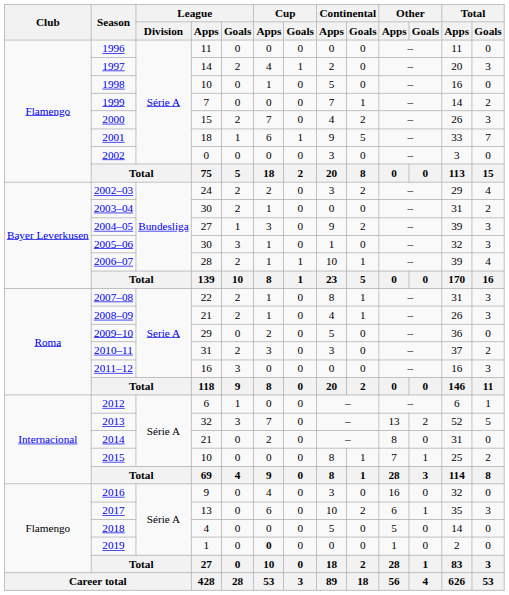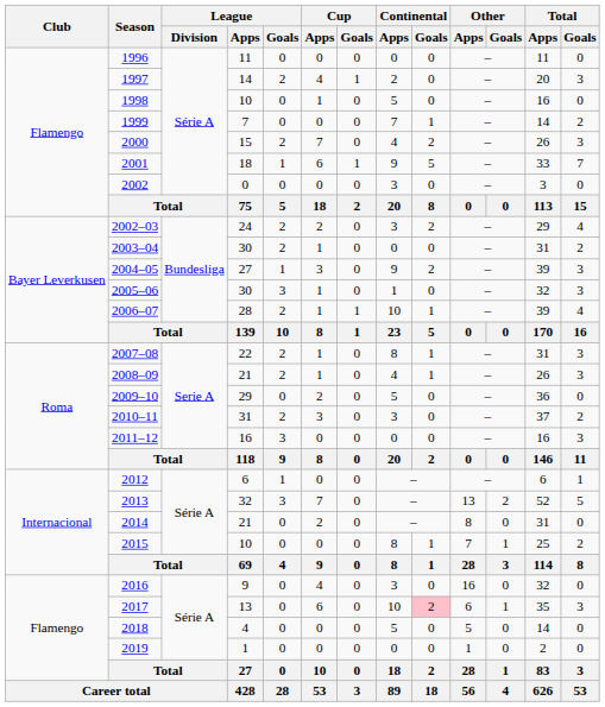2017 | Continental / Goals: no background -> pink background
2019 | Cup / Apps: bold -> normal
